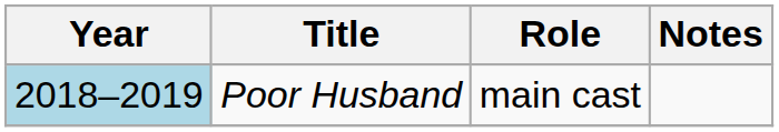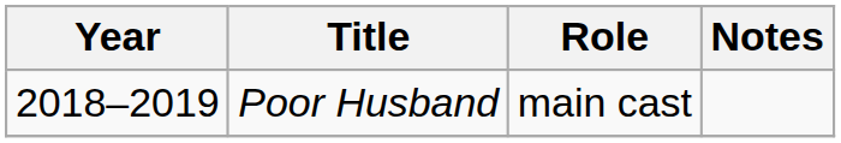Poor Husband | Year: lightblue background -> no background
